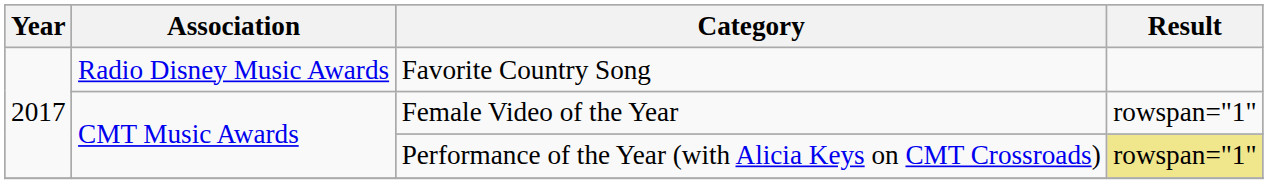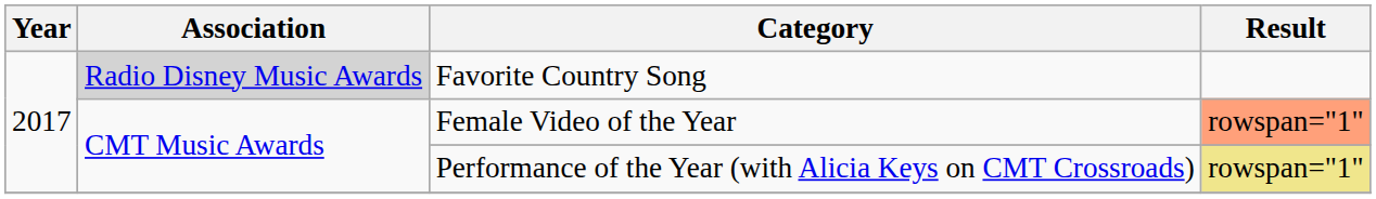Favorite Country Song | Association: no background -> lightgrey background
Female Video of the Year | Result: no background -> lightsalmon background
